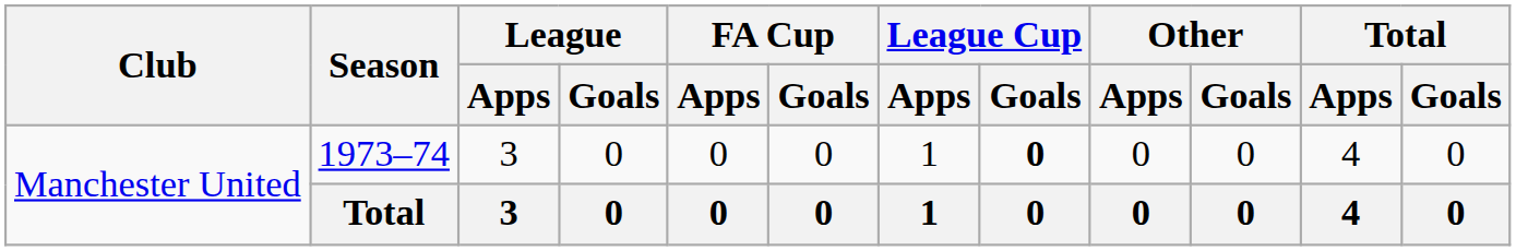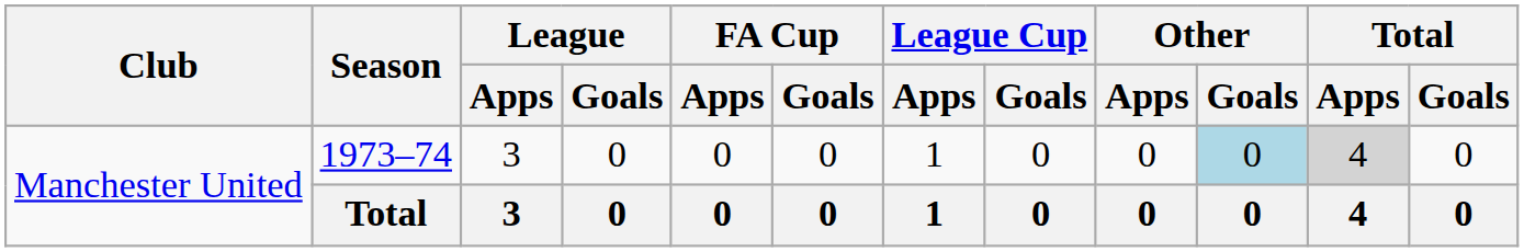Manchester United / 1973–74 | League Cup / Goals: bold -> normal
Manchester United / 1973–74 | Other / Goals: no background -> lightblue background
Manchester United / 1973–74 | Total / Apps: no background -> lightgrey background
